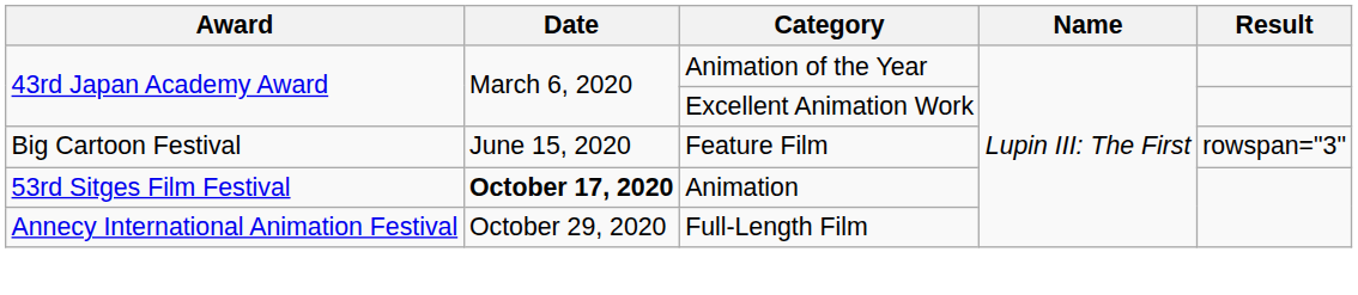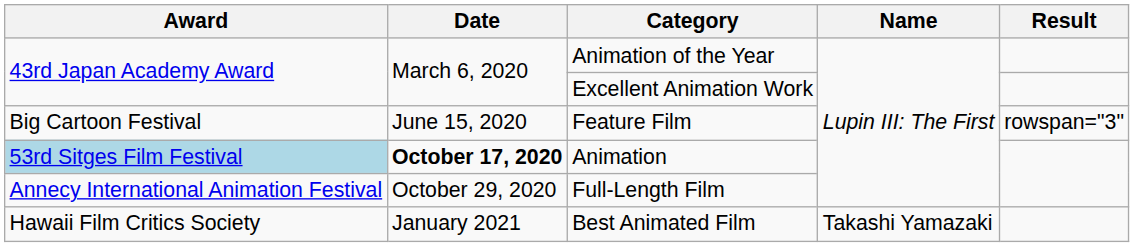Animation | Award: no background -> lightblue background
+ row: Hawaii Film Critics Society | January 2021 | Best Animated Film | Takashi Yamazaki
